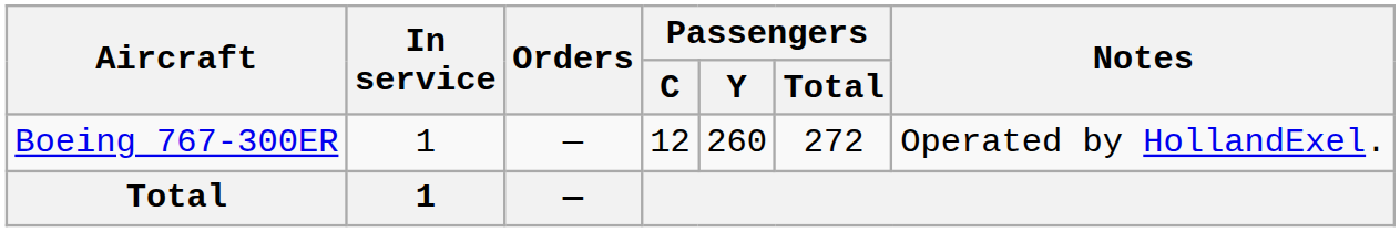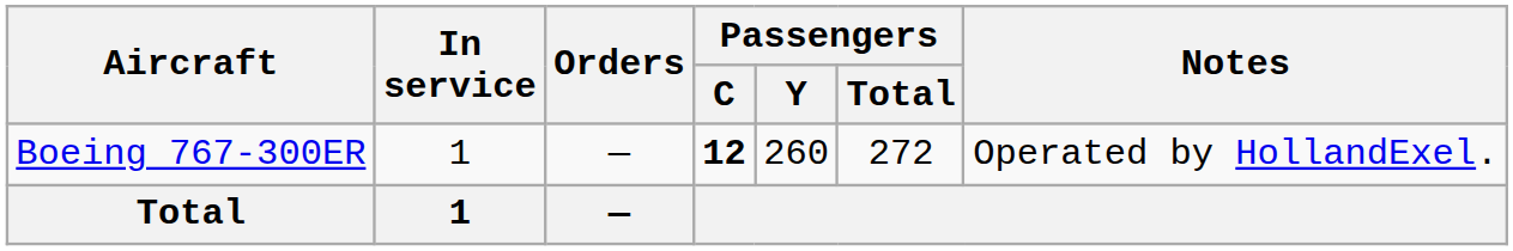Boeing 767-300ER | Passengers / C: normal -> bold
